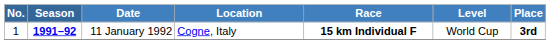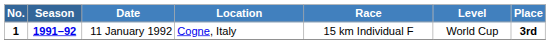11 January 1992 | No.: normal -> bold
11 January 1992 | Race: bold -> normal
